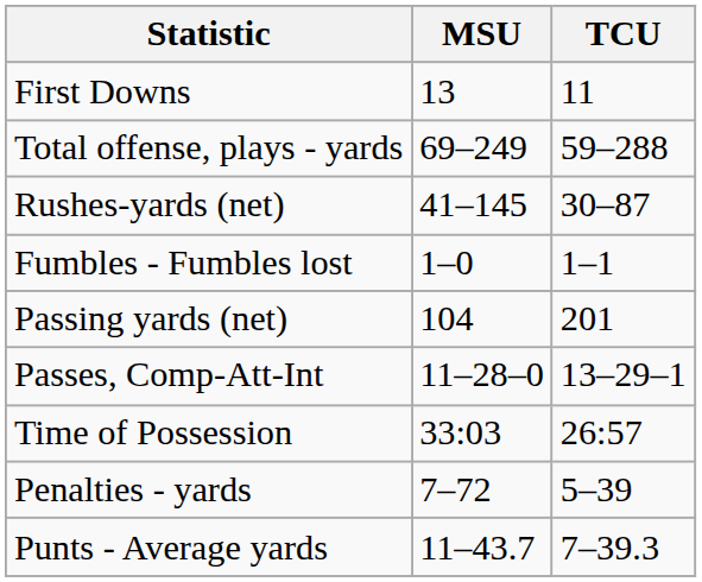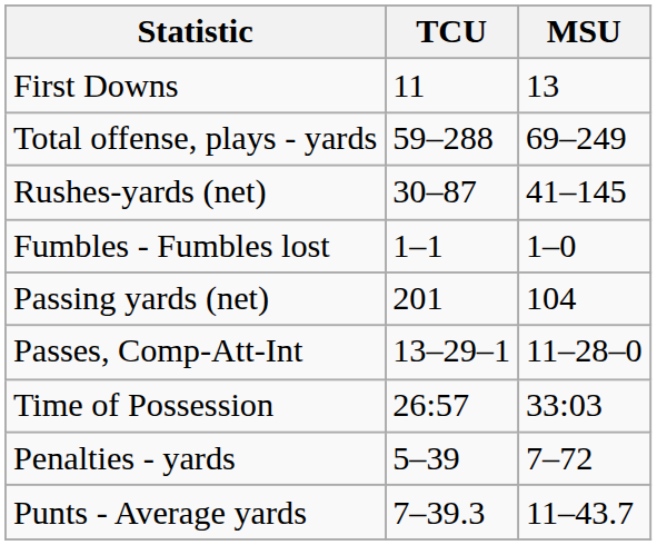columns swapped: TCU <-> MSU
